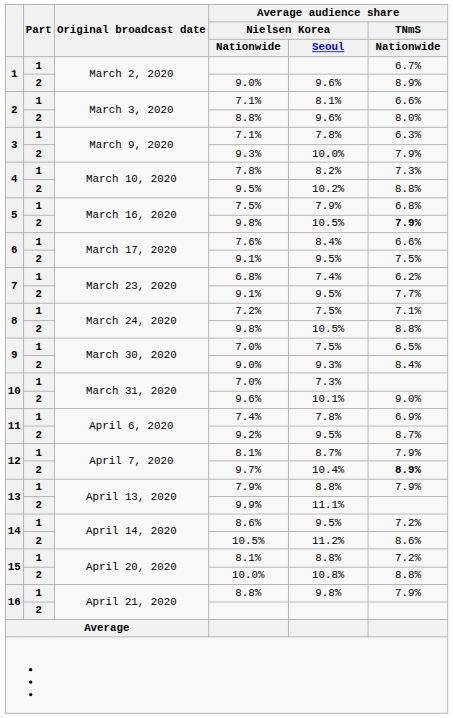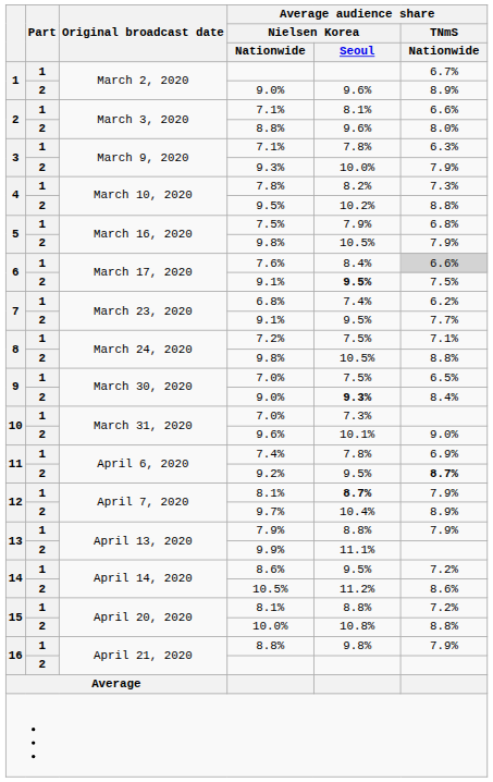5 / 9.8% | Average audience share / TNmS / Nationwide: bold -> normal
7.6% | Average audience share / TNmS / Nationwide: no background -> lightgrey background
6 / 9.1% | Average audience share / Nielsen Korea / Seoul: normal -> bold
9 / 9.0% | Average audience share / Nielsen Korea / Seoul: normal -> bold
9.2% | Average audience share / TNmS / Nationwide: normal -> bold
12 / 8.1% | Average audience share / Nielsen Korea / Seoul: normal -> bold
9.7% | Average audience share / TNmS / Nationwide: bold -> normal
